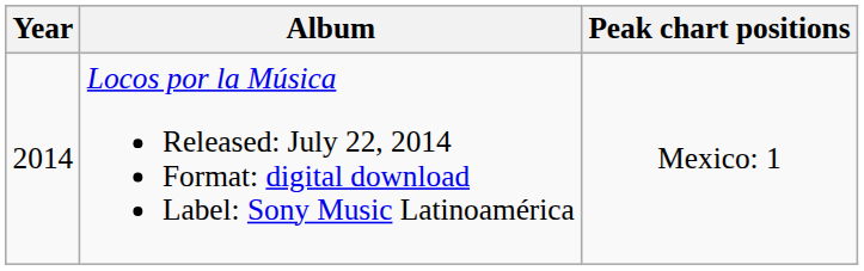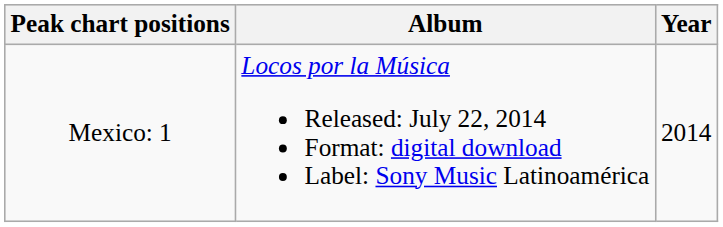columns swapped: Year <-> Peak chart positions
